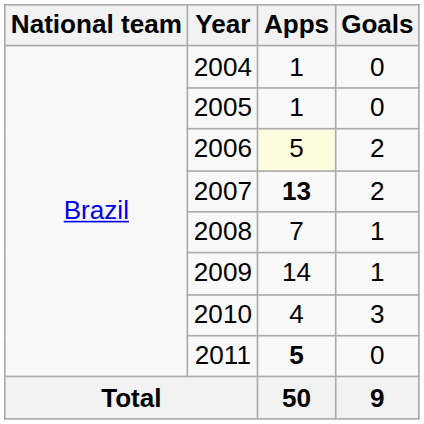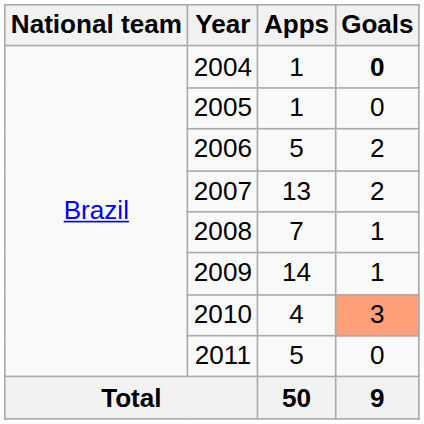2004 | Goals: normal -> bold
2006 | Apps: lightyellow background -> no background
2007 | Apps: bold -> normal
2010 | Goals: no background -> lightsalmon background
2011 | Apps: bold -> normal
